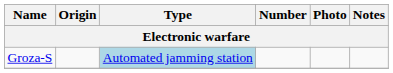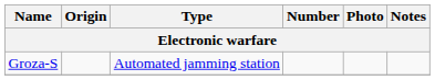Groza-S | Type: lightblue background -> no background
